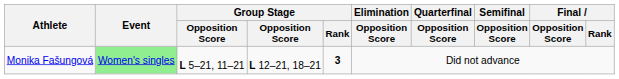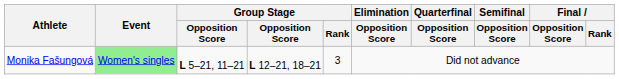Monika Fašungová | Group Stage / Rank: bold -> normal
